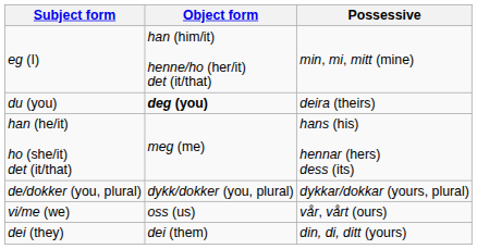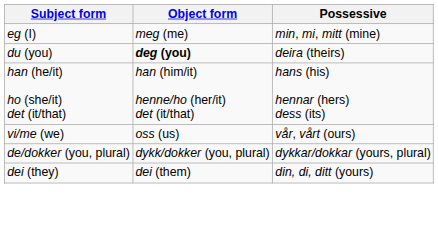eg (I) | Object form: han (him/it) henne/ho (her/it) det (it/that) -> meg (me)
han (he/it) ho (she/it) det (it/that) | Object form: meg (me) -> han (him/it) henne/ho (her/it) det (it/that)
rows swapped: vi/me (we) <-> de/dokker (you, plural)
